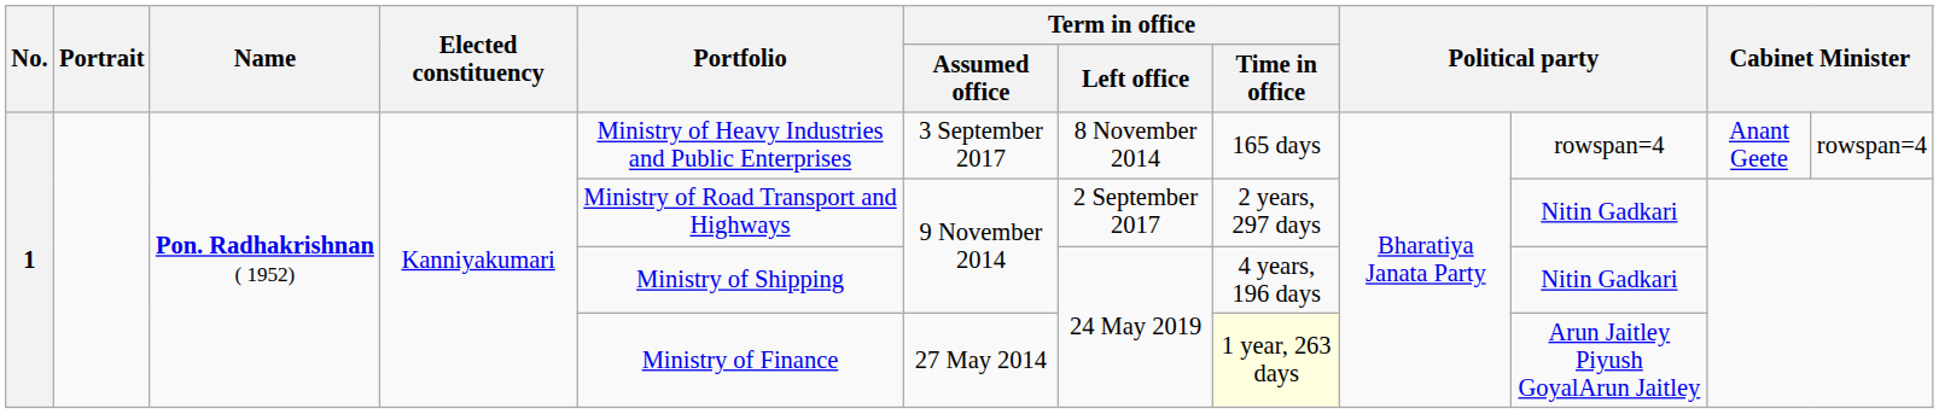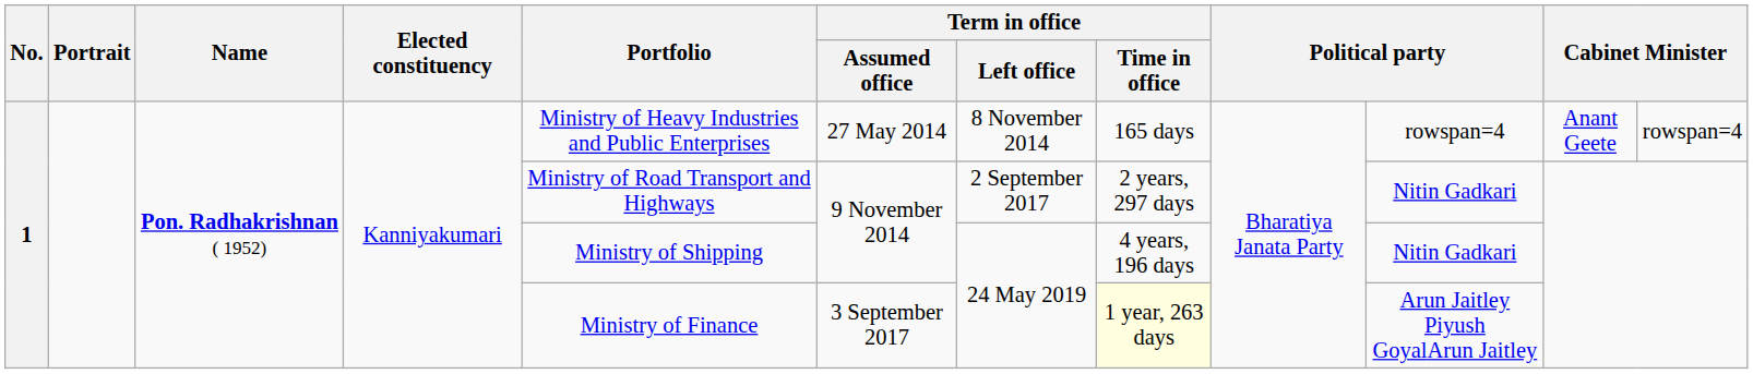row 3 | Term in office / Assumed office: 3 September 2017 -> 27 May 2014
row 6 | Term in office / Assumed office: 27 May 2014 -> 3 September 2017
